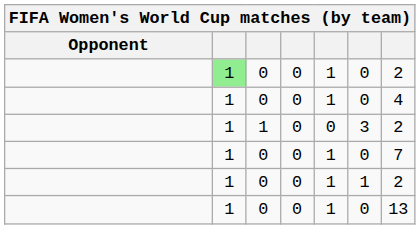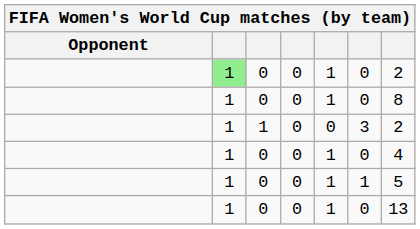row 4 | column 7: 4 -> 8
row 6 | column 7: 7 -> 4
row 7 | column 7: 2 -> 5
